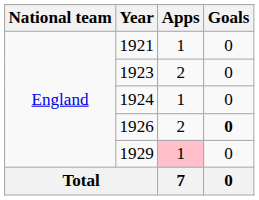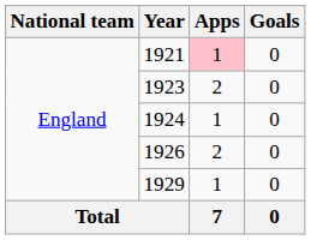1921 | Apps: no background -> pink background
1926 | Goals: bold -> normal
1929 | Apps: pink background -> no background
